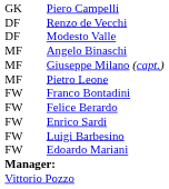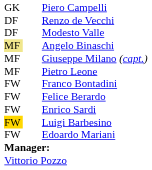Angelo Binaschi | column 1: no background -> khaki background
Luigi Barbesino | column 1: no background -> gold background
